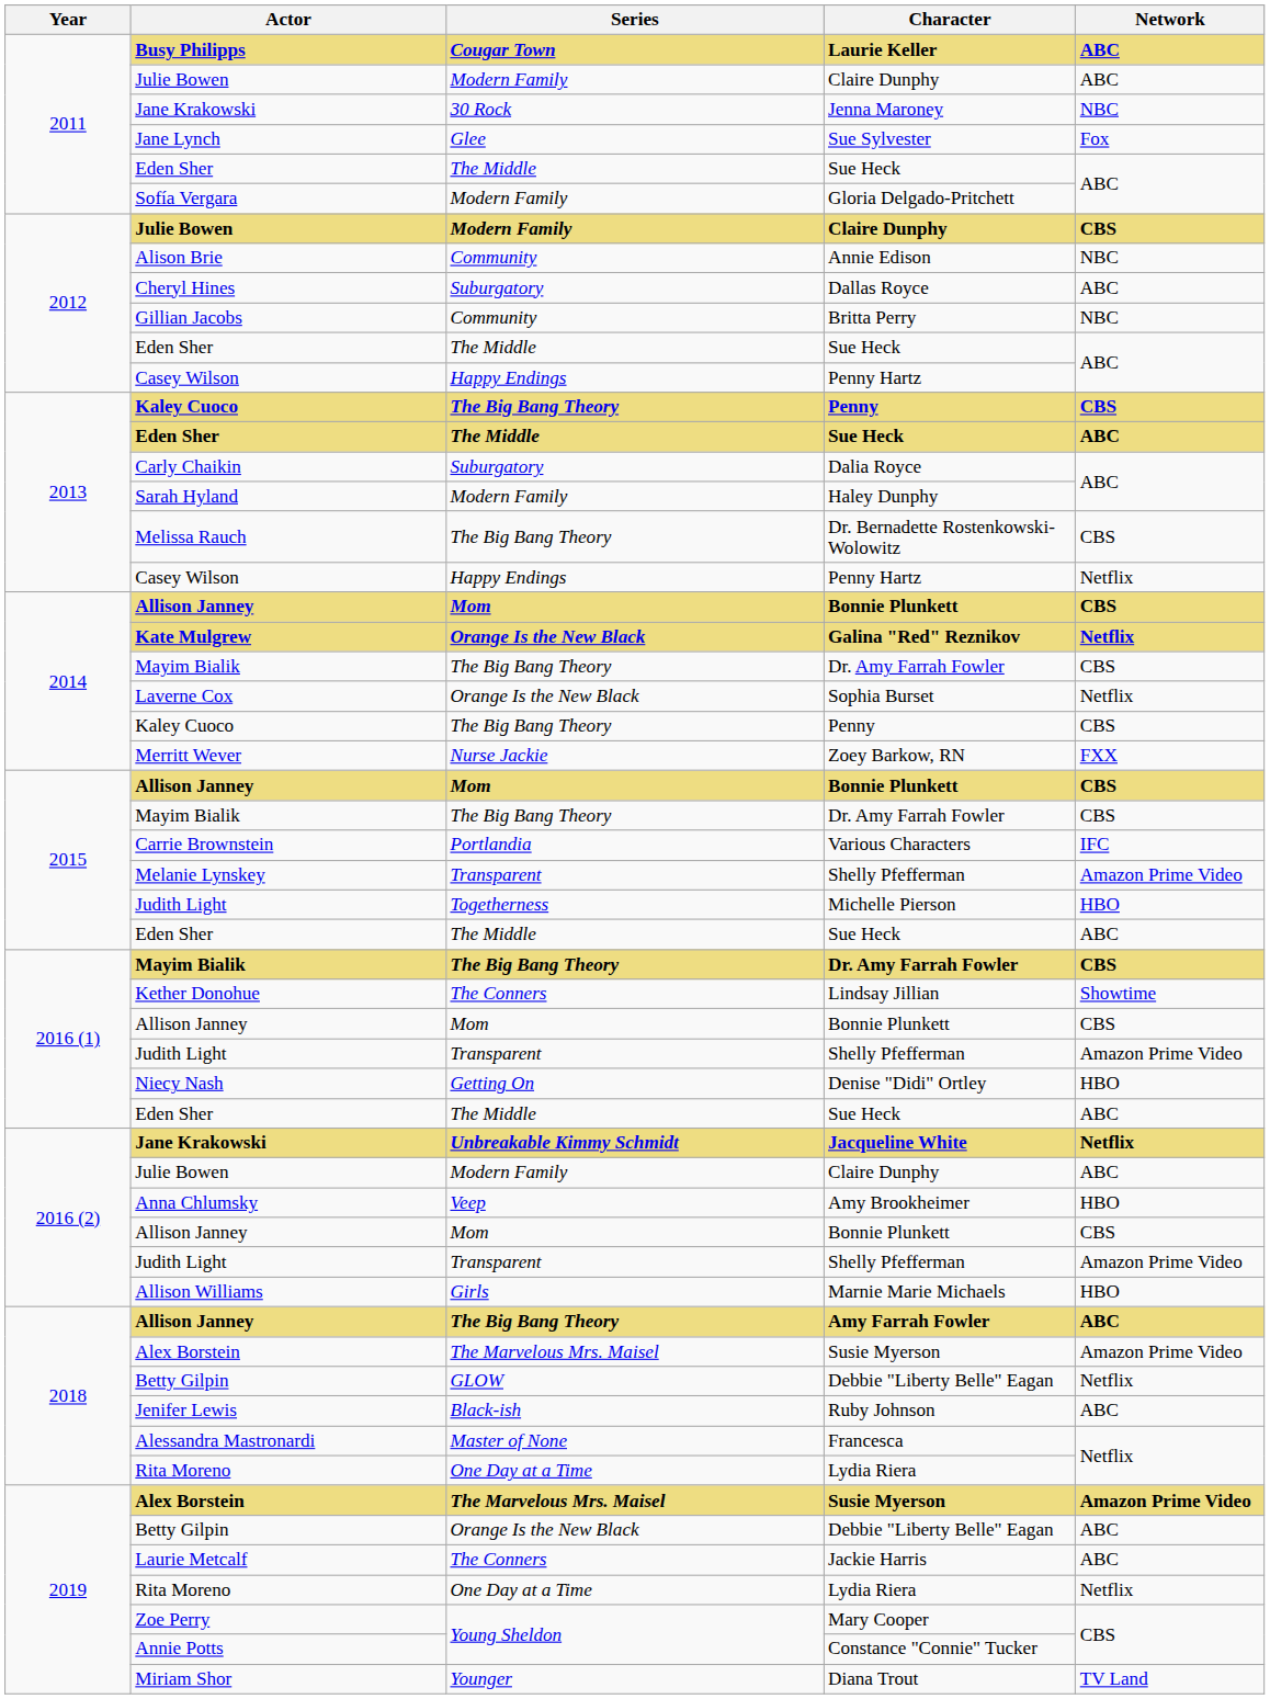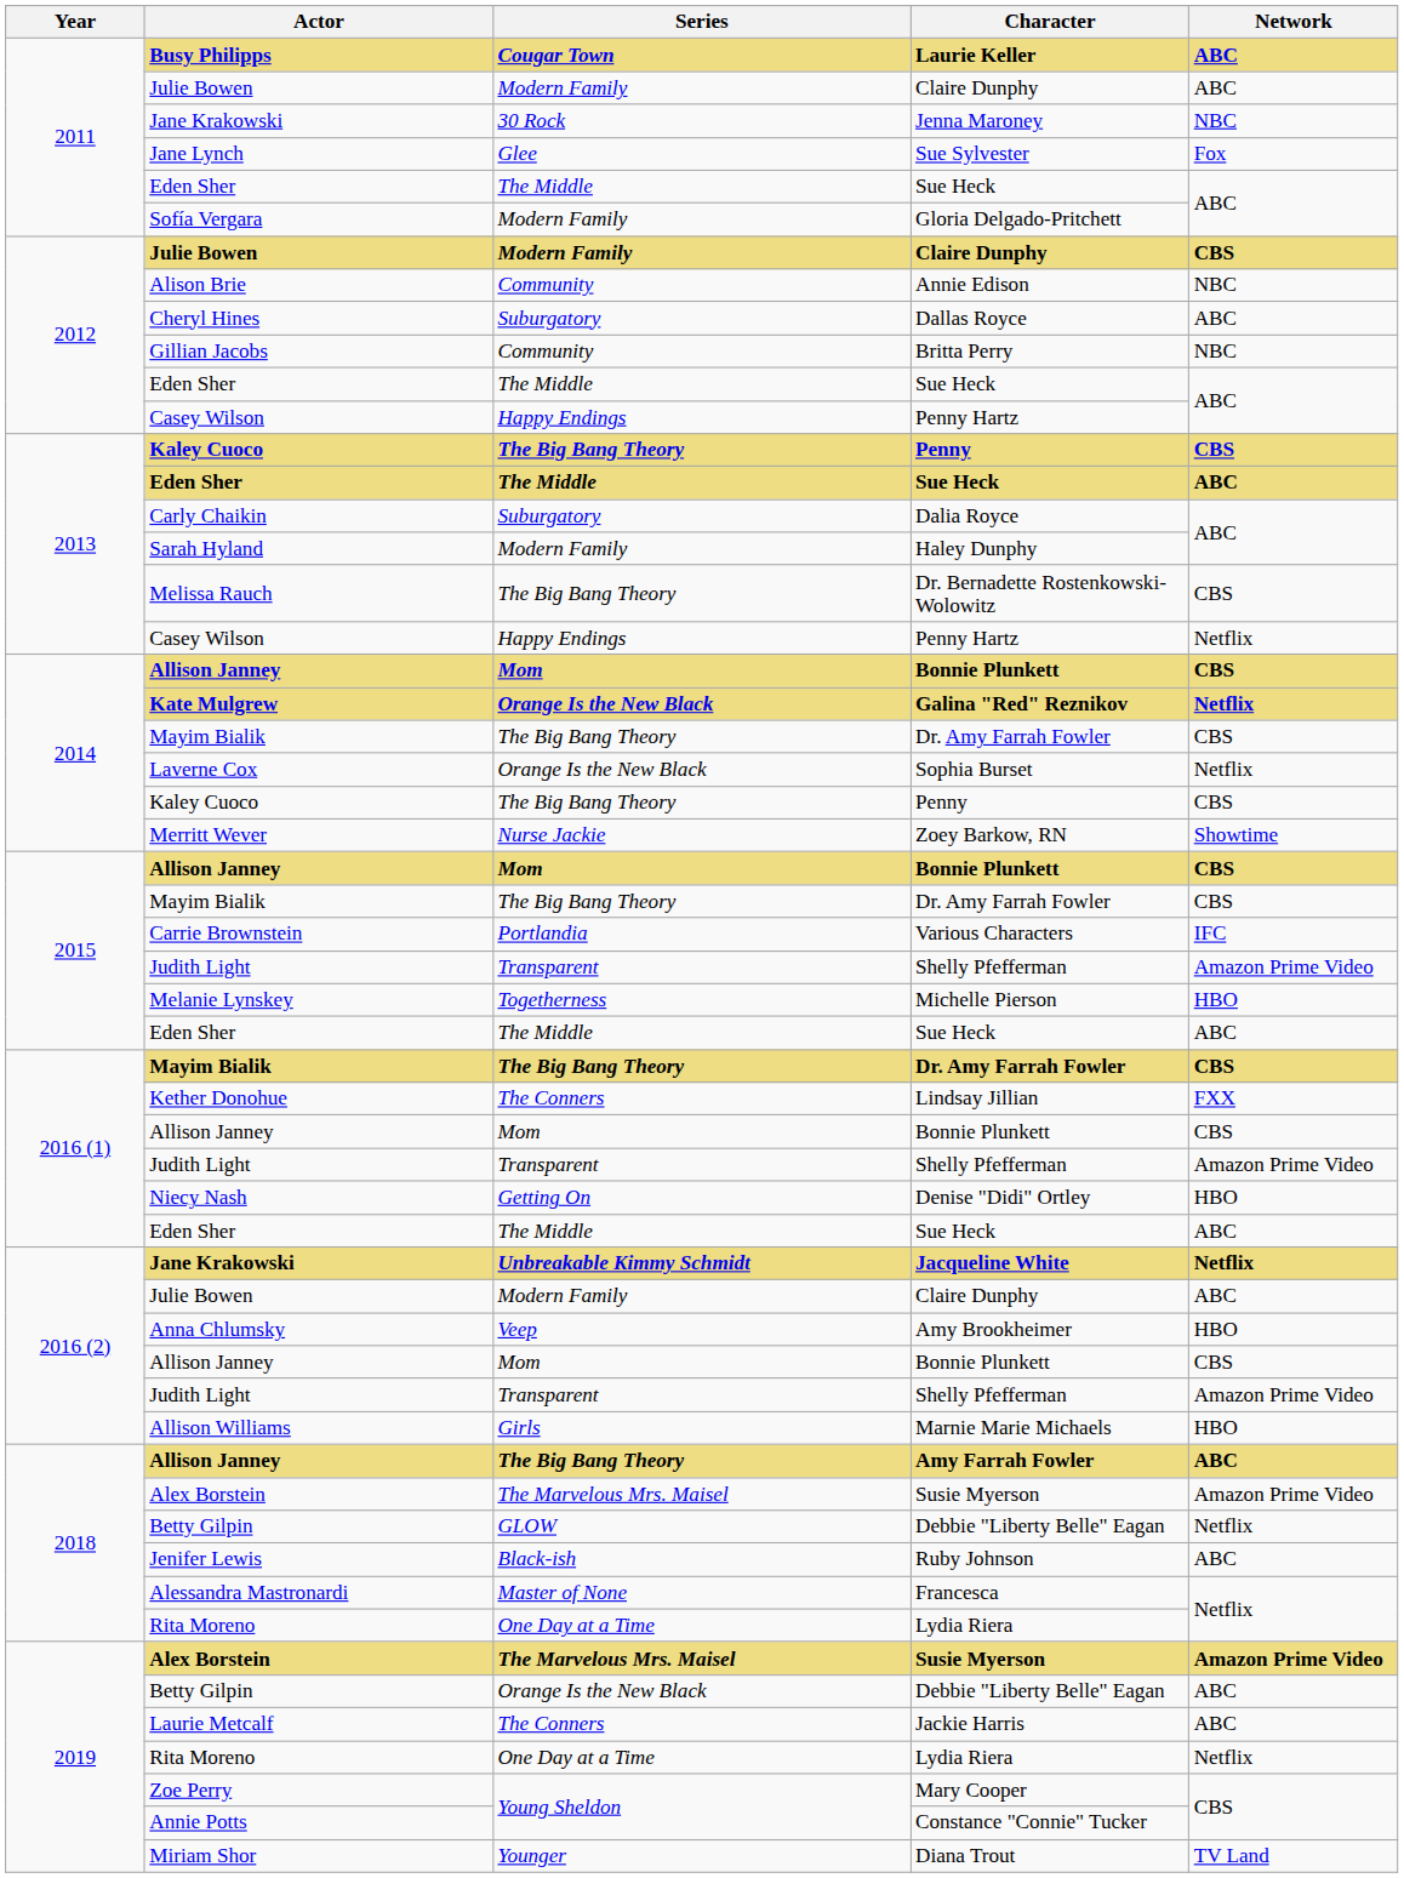Zoey Barkow, RN | Network: FXX -> Showtime
2015 / Shelly Pfefferman | Actor: Melanie Lynskey -> Judith Light
Michelle Pierson | Actor: Judith Light -> Melanie Lynskey
Lindsay Jillian | Network: Showtime -> FXX
